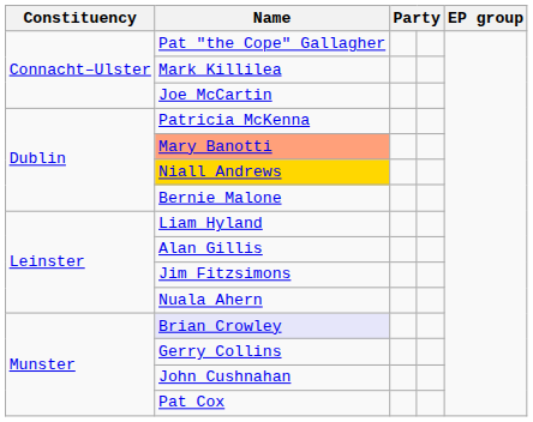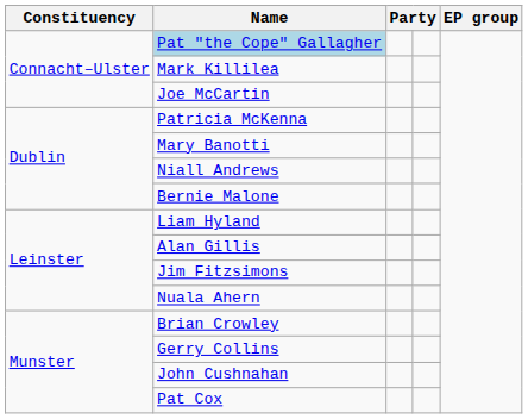Pat "the Cope" Gallagher | Name: no background -> lightblue background
Mary Banotti | Name: lightsalmon background -> no background
Niall Andrews | Name: gold background -> no background
Brian Crowley | Name: lavender background -> no background
